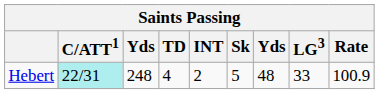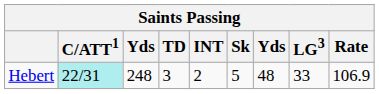Hebert | TD: 4 -> 3
Hebert | Rate: 100.9 -> 106.9
